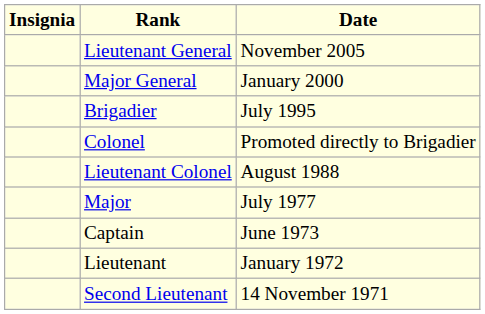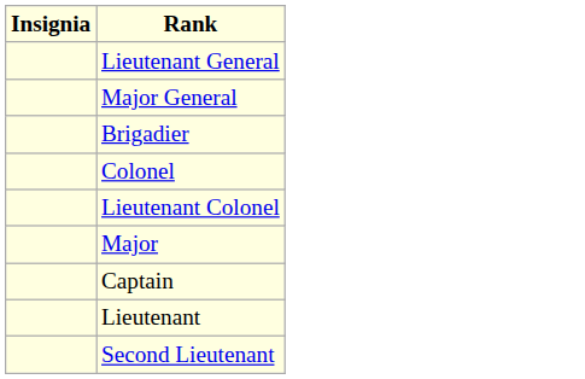- column: Date | November 2005 | January 2000 | July 1995 | Promoted directly to Brigadier | August 1988 | July 1977 | June 1973 | January 1972 | 14 November 1971
